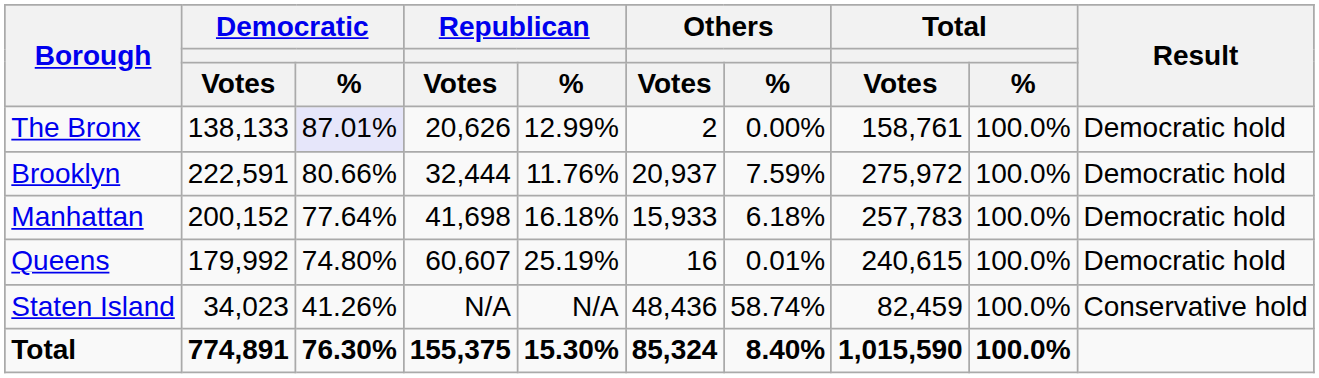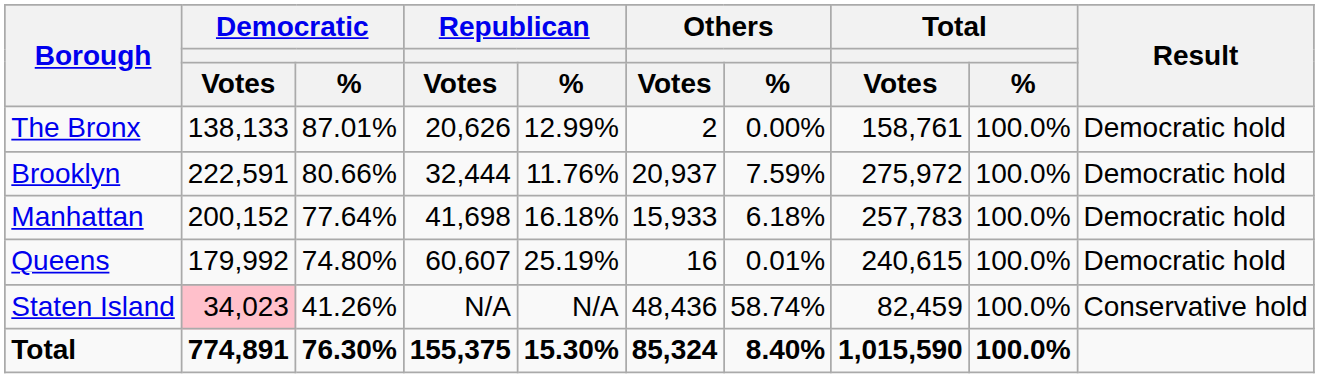The Bronx | Democratic / %: lavender background -> no background
Staten Island | Democratic / Votes: no background -> pink background
